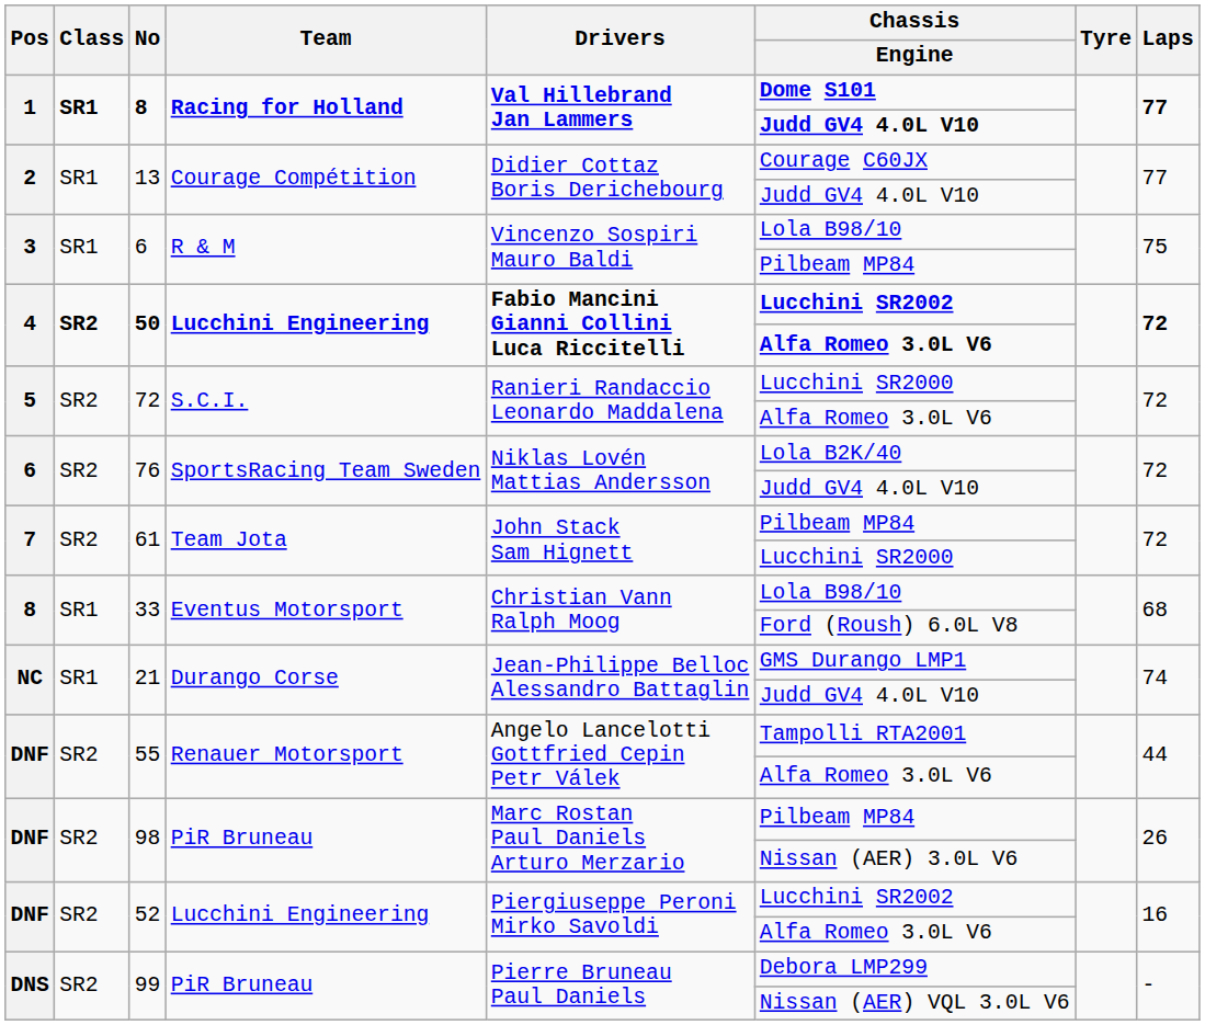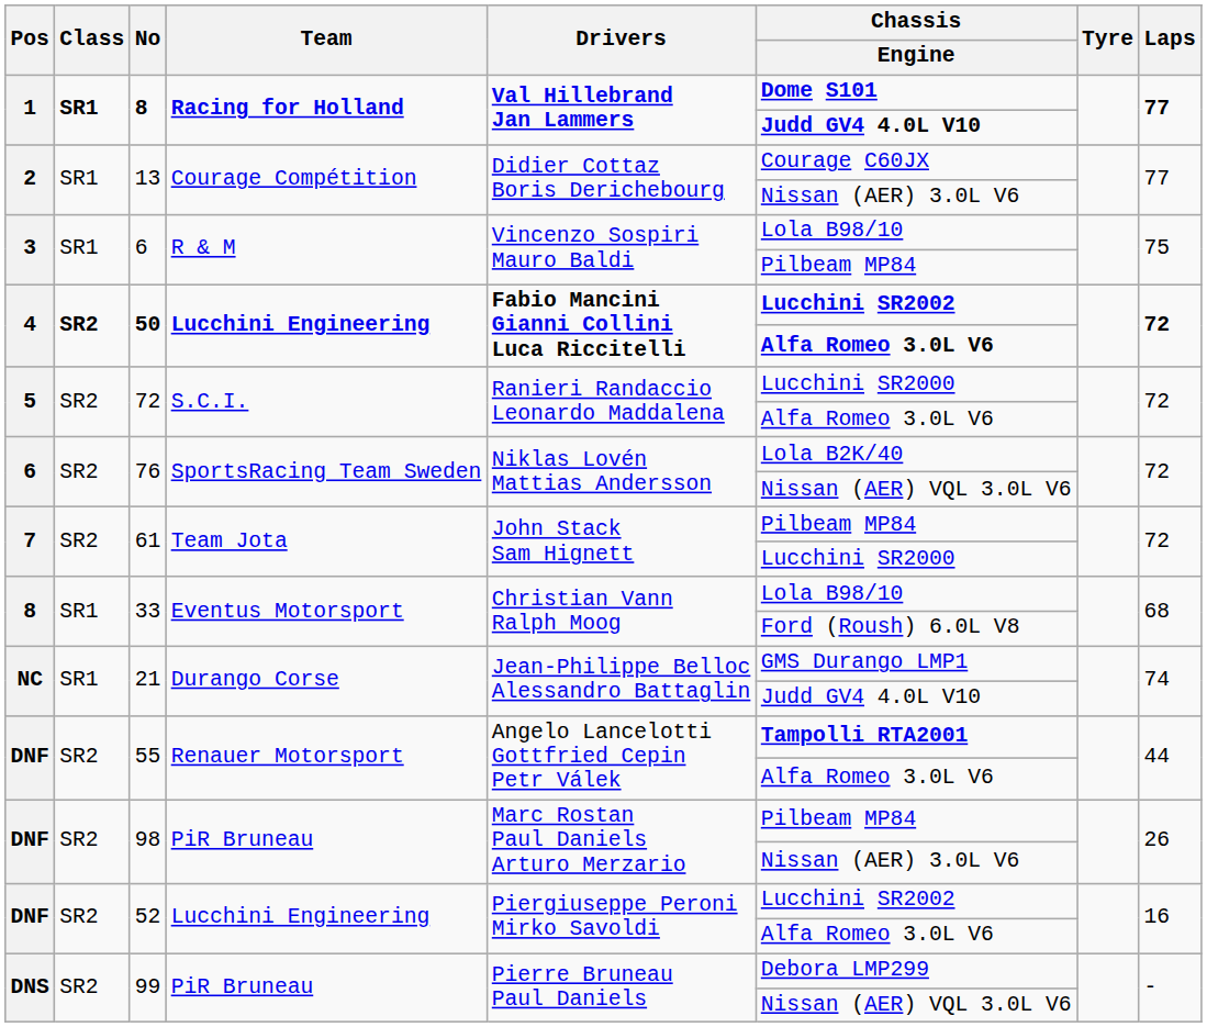row 6 | Chassis / Engine: Judd GV4 4.0L V10 -> Nissan (AER) 3.0L V6
row 14 | Chassis / Engine: Judd GV4 4.0L V10 -> Nissan (AER) VQL 3.0L V6
row 21 | Chassis / Engine: normal -> bold
